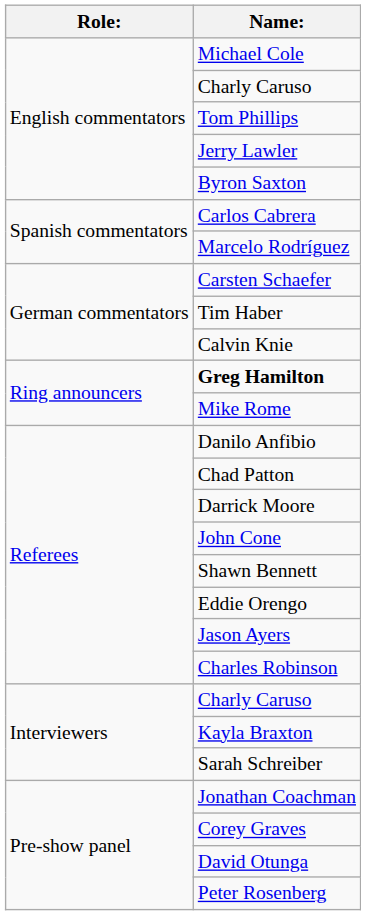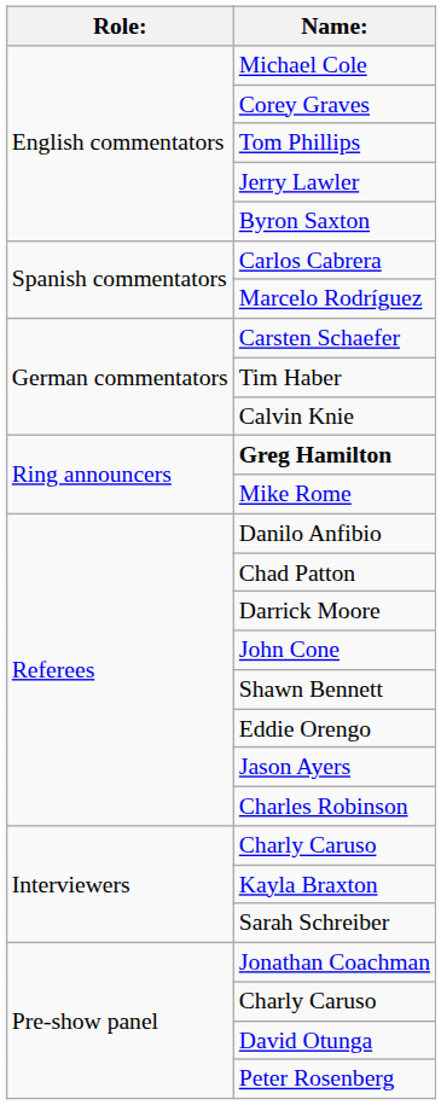row 3 | Name:: Charly Caruso -> Corey Graves
row 26 | Name:: Corey Graves -> Charly Caruso
